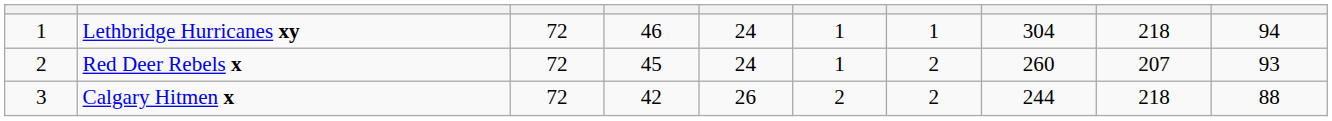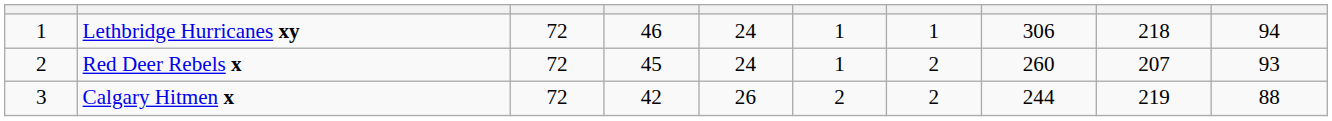Lethbridge Hurricanes xy | column 8: 304 -> 306
Calgary Hitmen x | column 9: 218 -> 219
